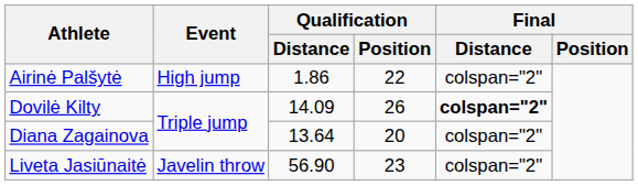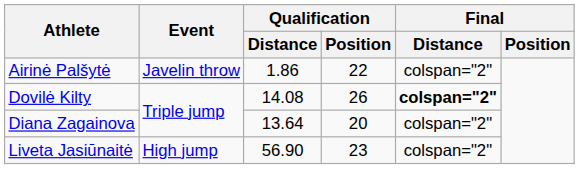Airinė Palšytė | Event: High jump -> Javelin throw
Dovilė Kilty | Qualification / Distance: 14.09 -> 14.08
Liveta Jasiūnaitė | Event: Javelin throw -> High jump
